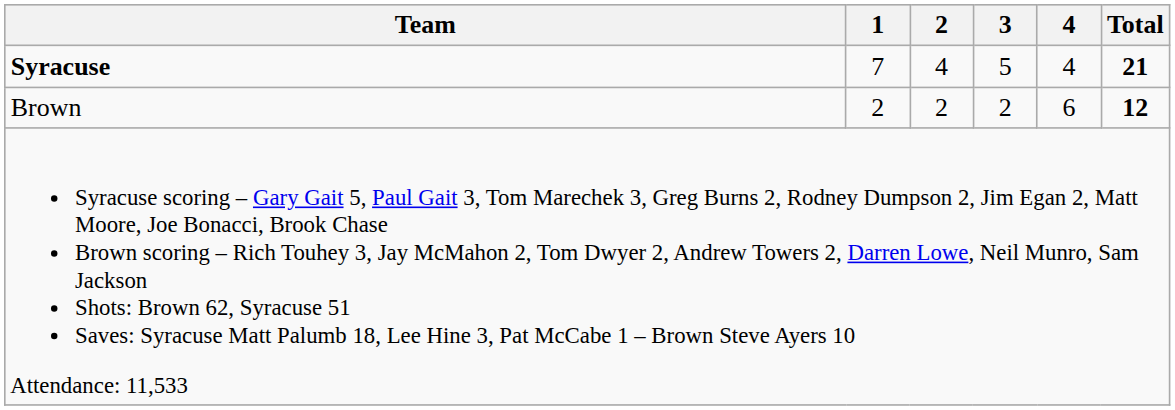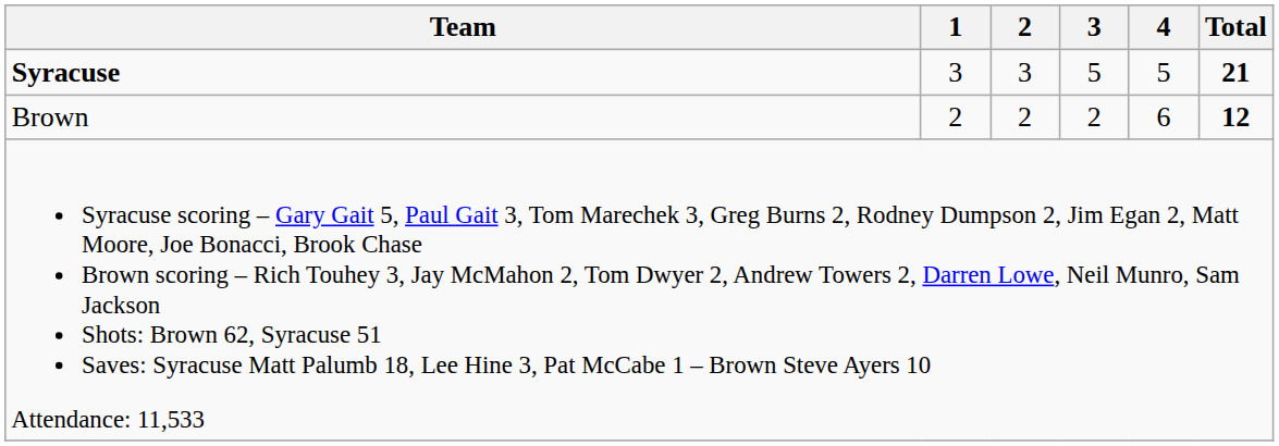Syracuse | 1: 7 -> 3
Syracuse | 2: 4 -> 3
Syracuse | 4: 4 -> 5
